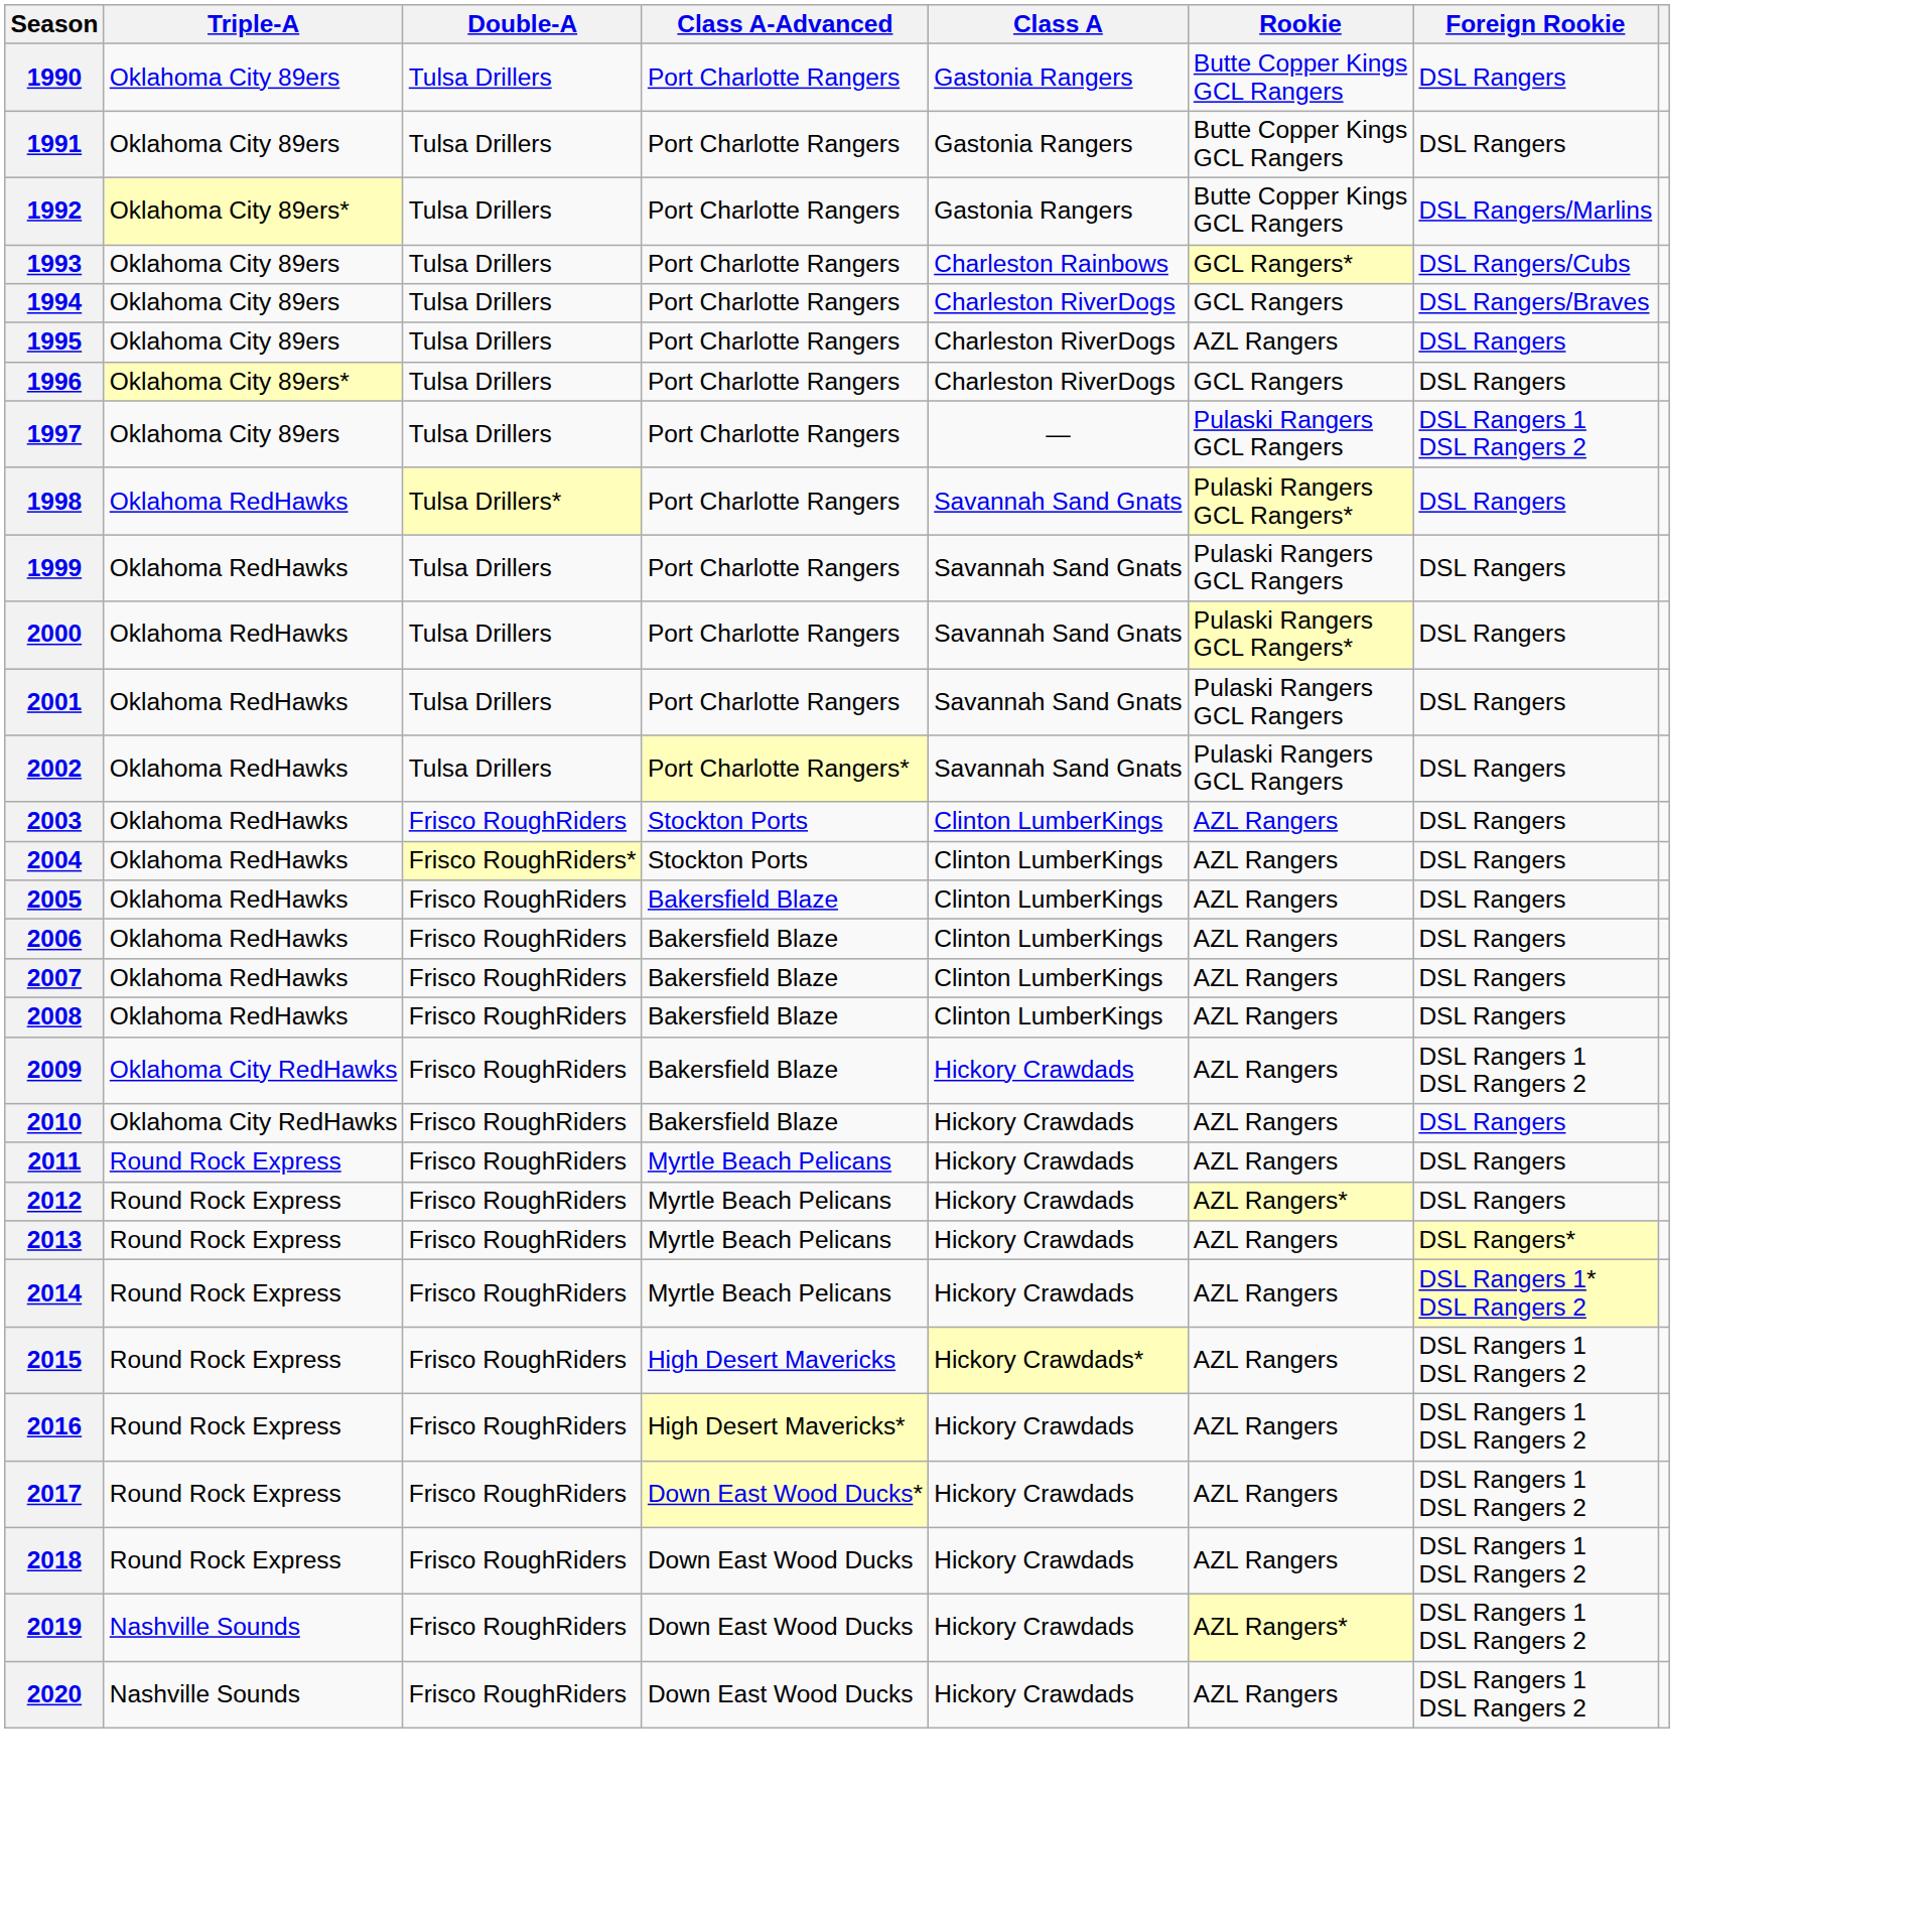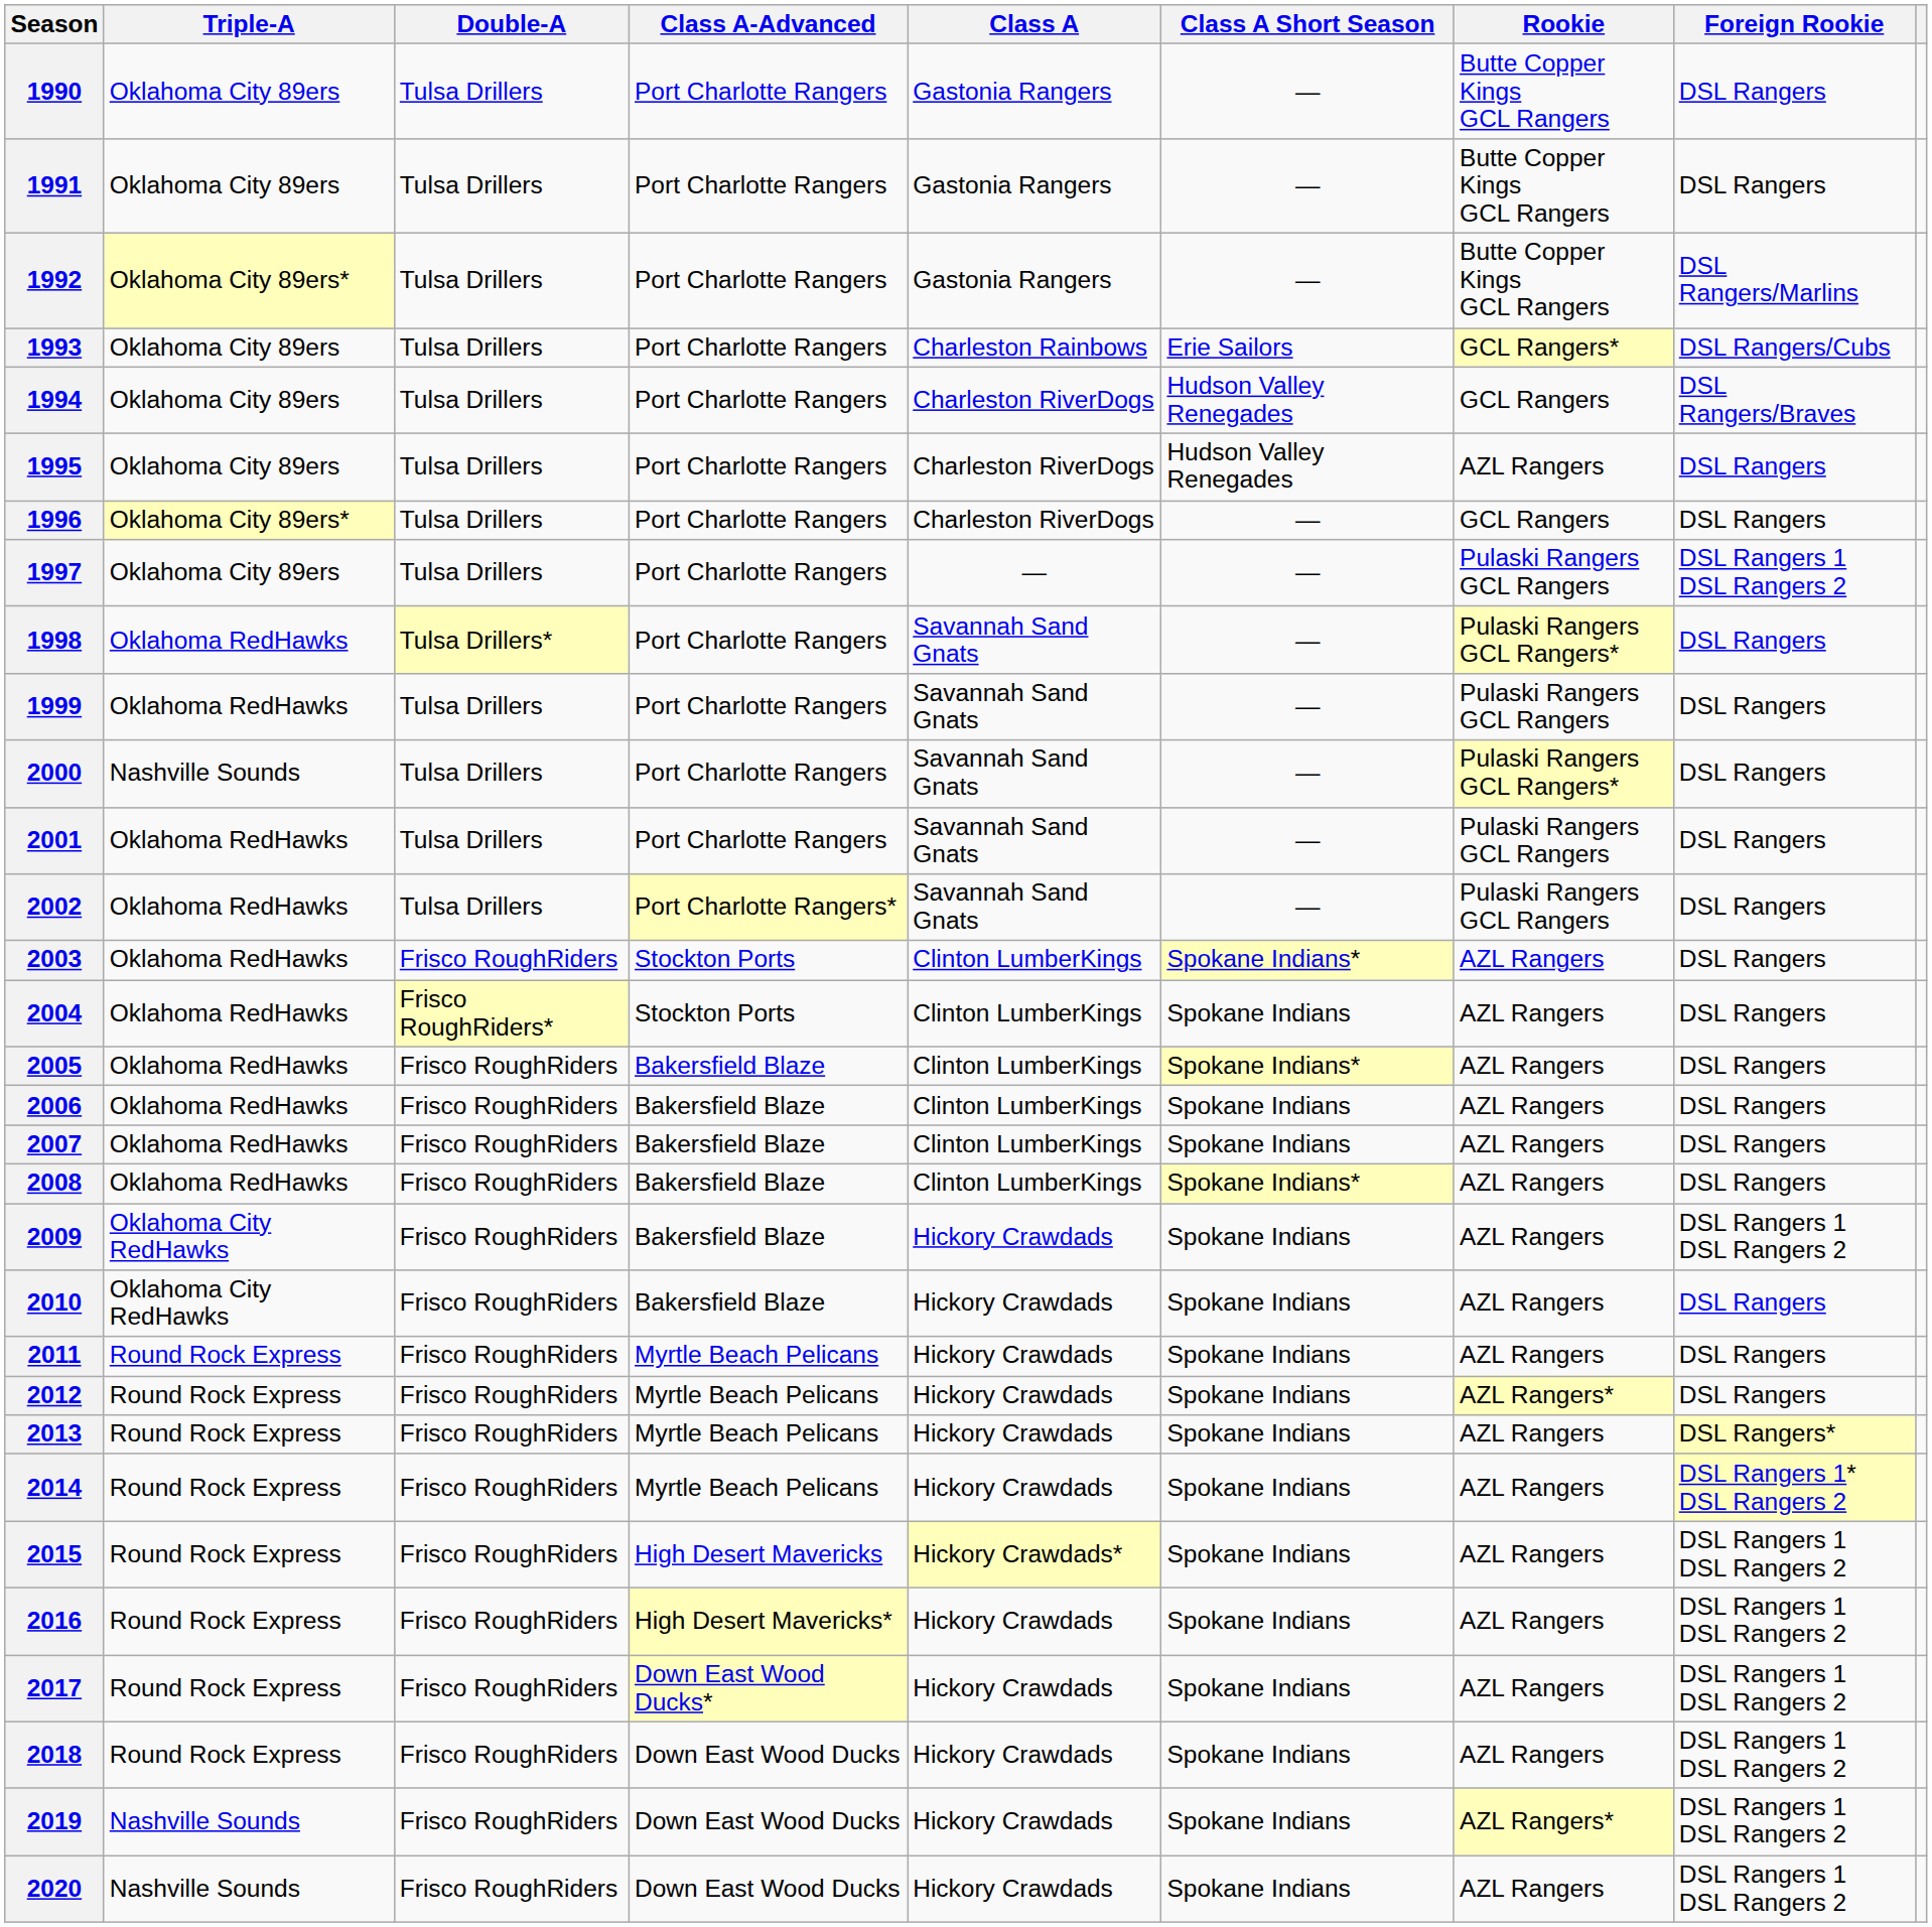+ column: Class A Short Season | — | — | — | Erie Sailors | Hudson Valley Renegades | Hudson Valley Renegades | — | — | — | — | — | — | — | Spokane Indians* | Spokane Indians | Spokane Indians* | Spokane Indians | Spokane Indians | Spokane Indians* | Spokane Indians | Spokane Indians | Spokane Indians | Spokane Indians | Spokane Indians | Spokane Indians | Spokane Indians | Spokane Indians | Spokane Indians | Spokane Indians | Spokane Indians | Spokane Indians
2000 | Triple-A: Oklahoma RedHawks -> Nashville Sounds
